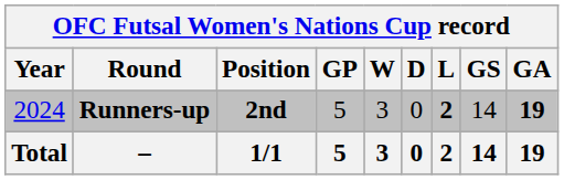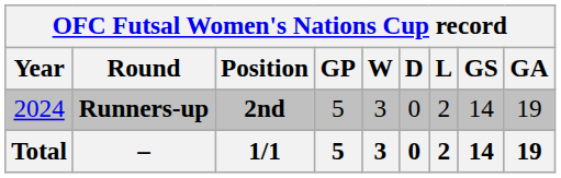Runners-up | L: bold -> normal
Runners-up | GA: bold -> normal
